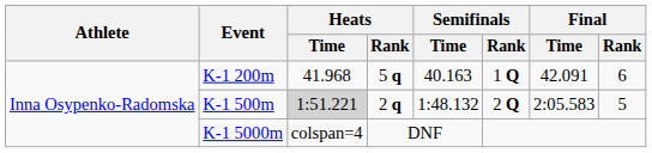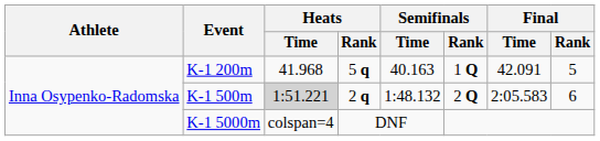K-1 200m | Final / Rank: 6 -> 5
K-1 500m | Final / Rank: 5 -> 6
